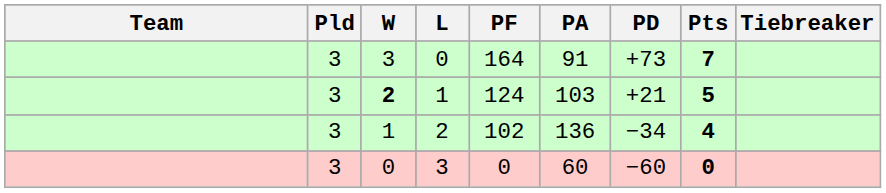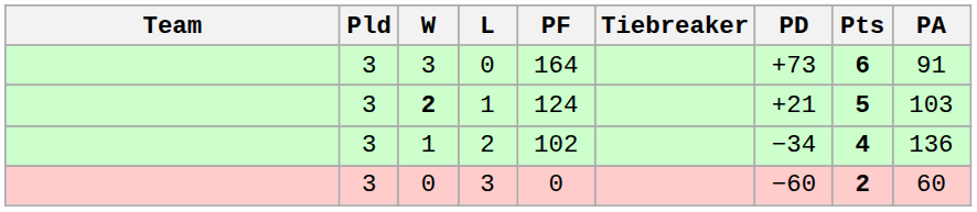columns swapped: PA <-> Tiebreaker
row 2 | Pts: 7 -> 6
row 5 | Pts: 0 -> 2
